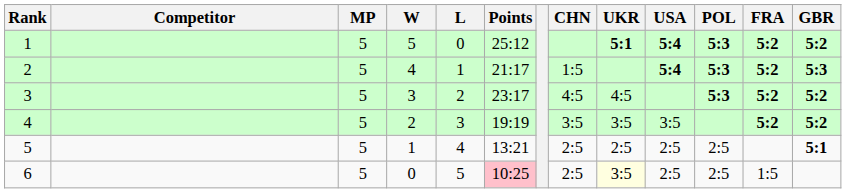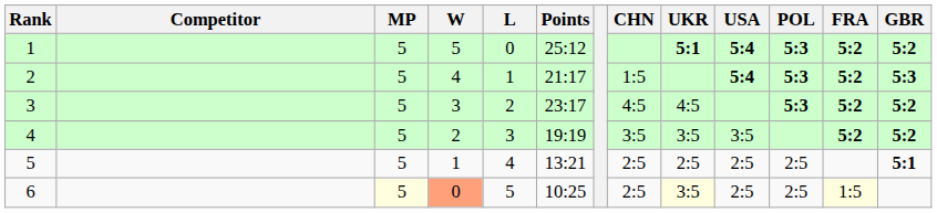6 | MP: no background -> lightyellow background
6 | W: no background -> lightsalmon background
6 | Points: pink background -> no background
6 | FRA: no background -> lightyellow background
